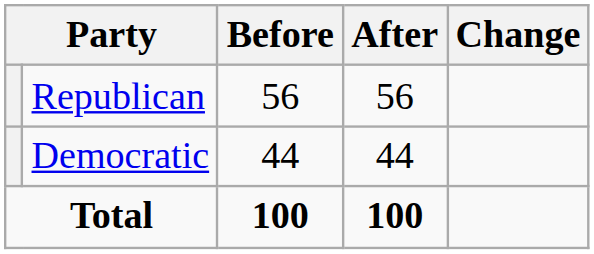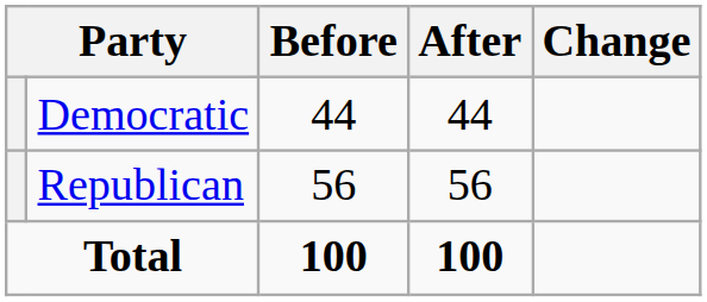rows swapped: Republican <-> Democratic
